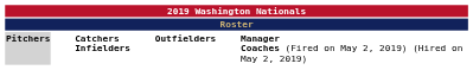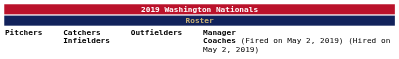Pitchers | column 1: lightgrey background -> no background
